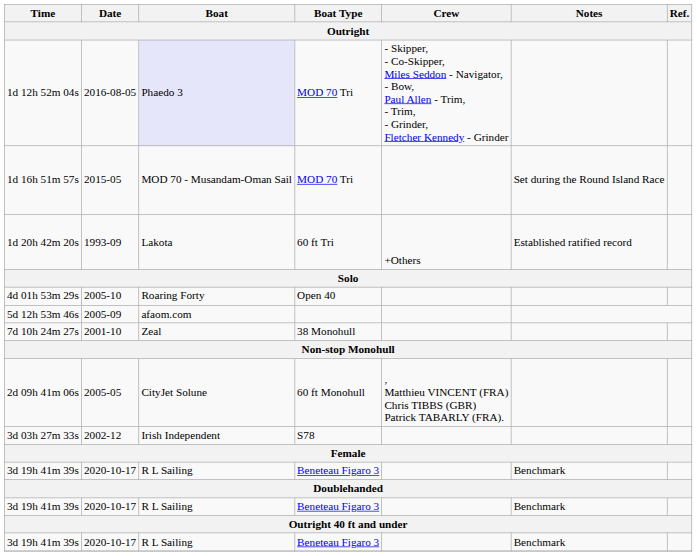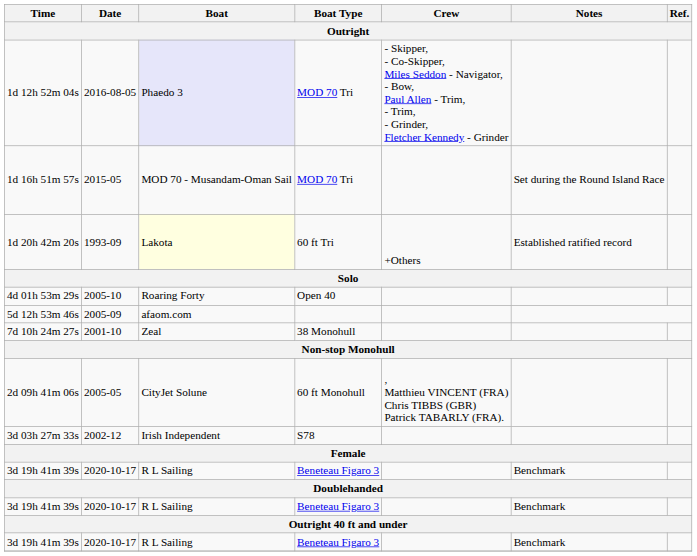1d 20h 42m 20s | Boat / Outright: no background -> lightyellow background
